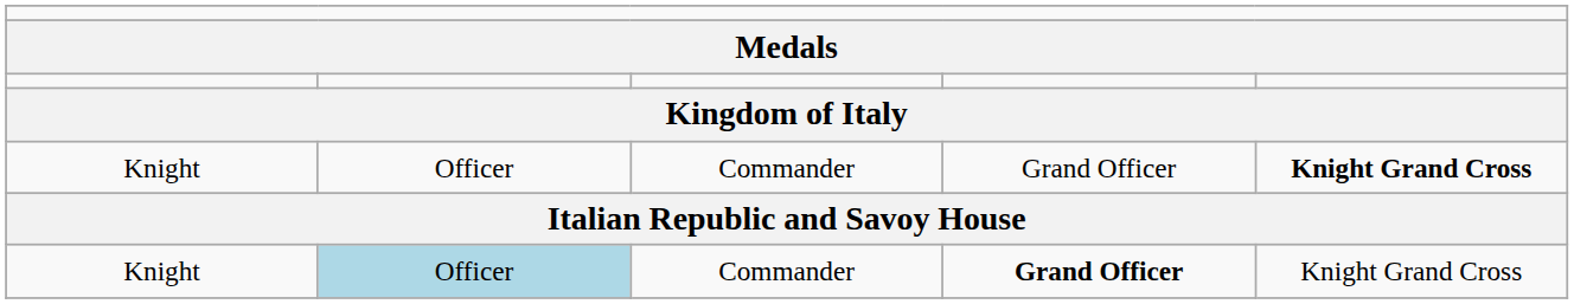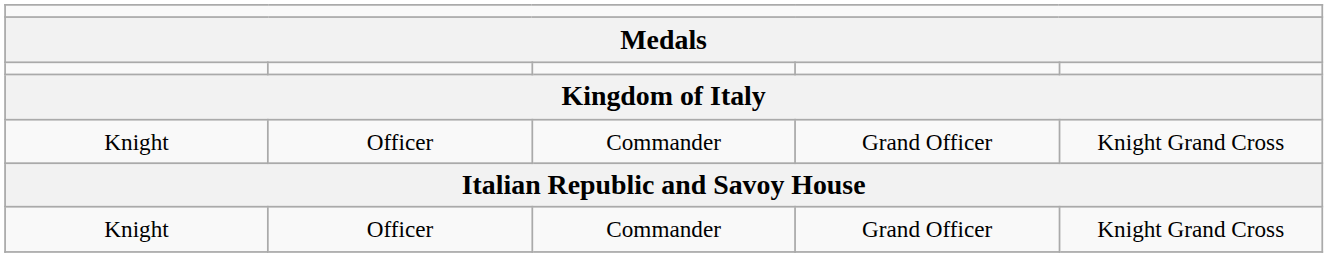row 5 | column 5: bold -> normal
row 7 | column 2: lightblue background -> no background
row 7 | column 4: bold -> normal
